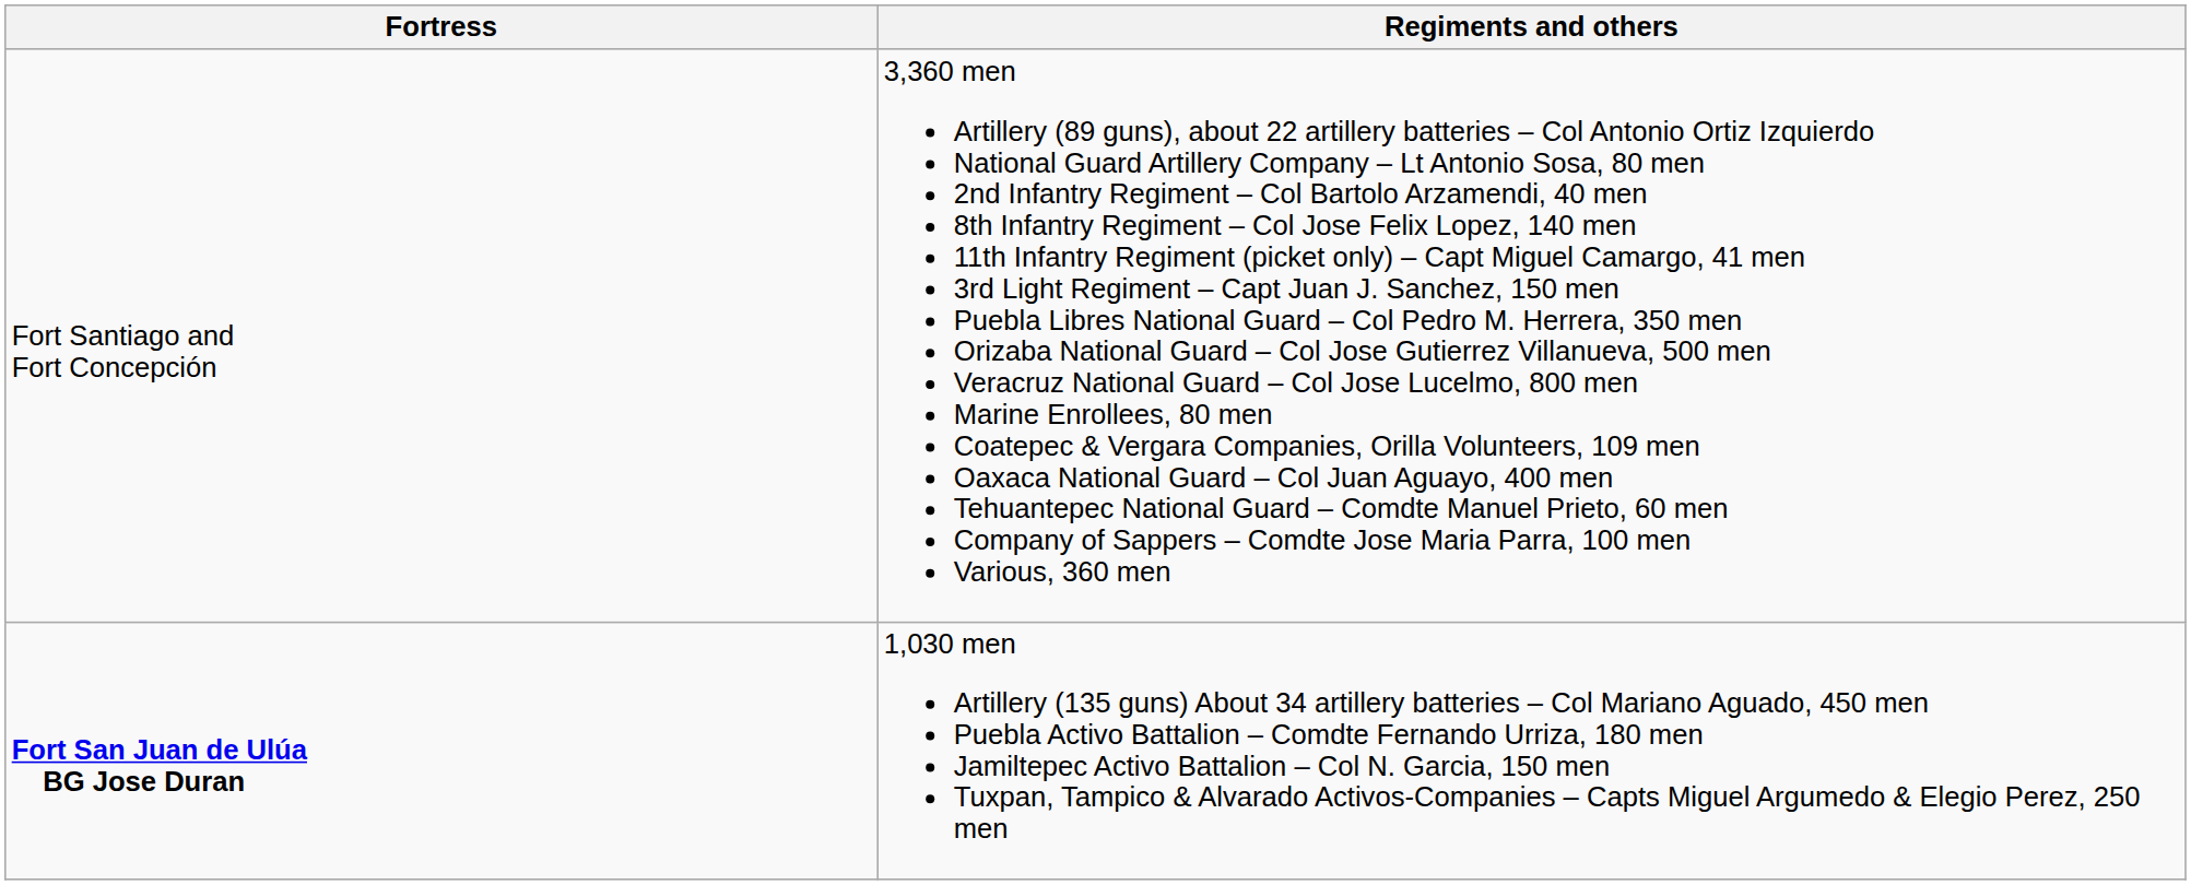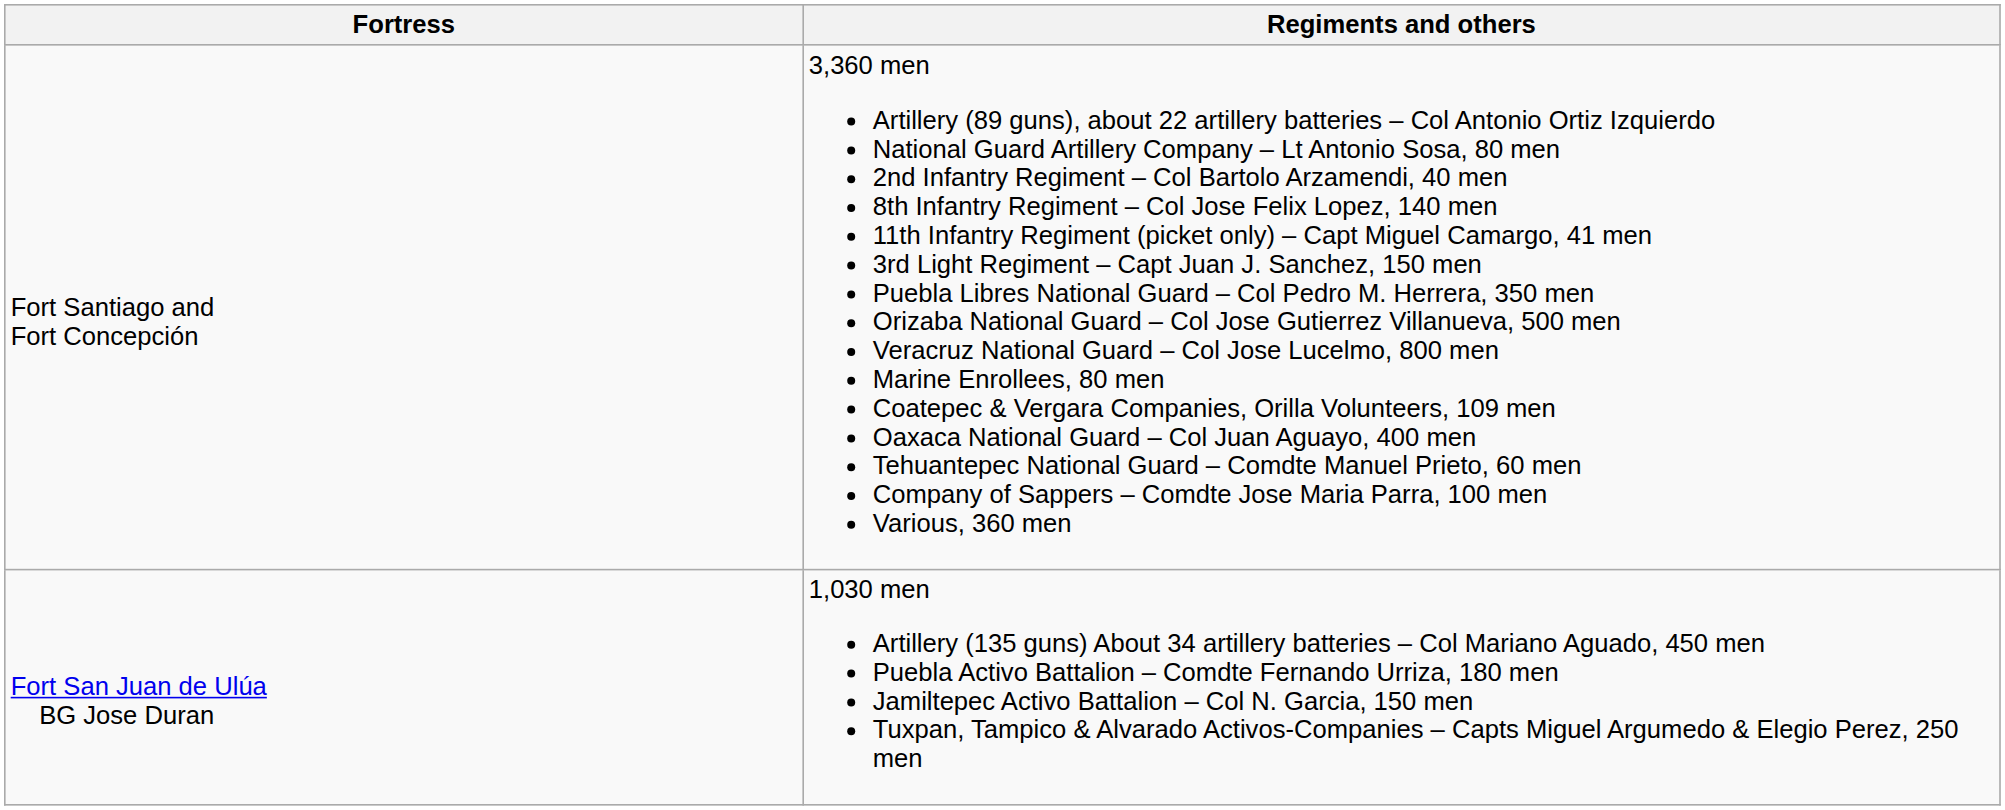Fort San Juan de Ulúa BG Jose Duran | Fortress: bold -> normal
